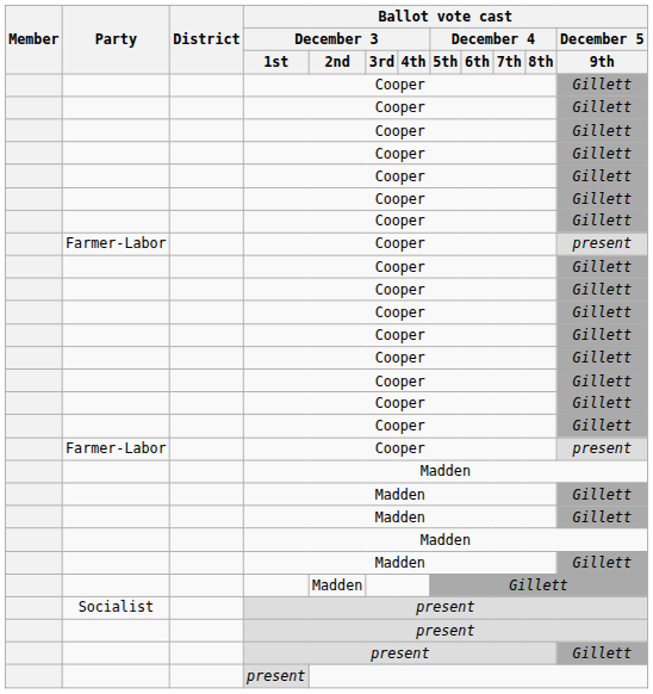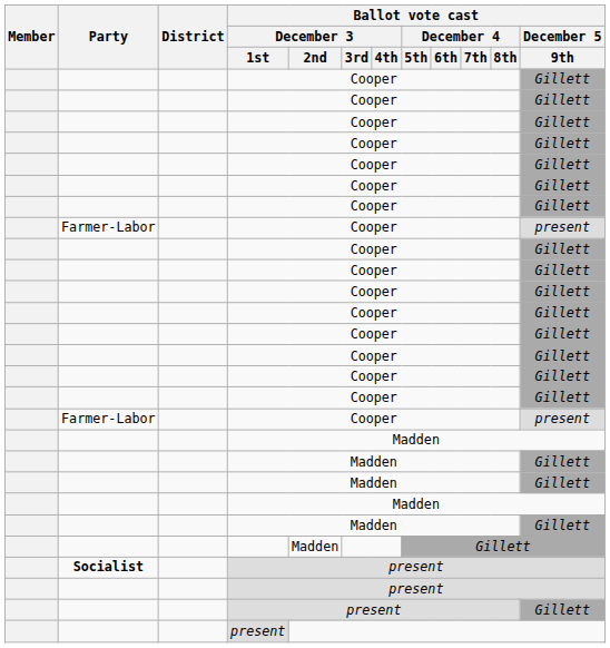Socialist / present | Party: normal -> bold
